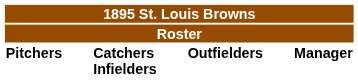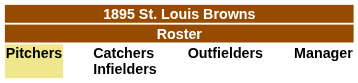Pitchers | column 1: no background -> khaki background
